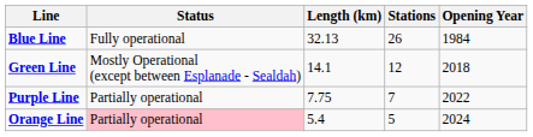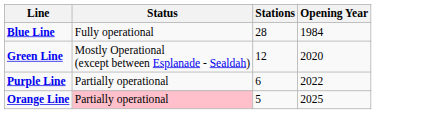- column: Length (km) | 32.13 | 14.1 | 7.75 | 5.4
Blue Line | Stations: 26 -> 28
Green Line | Opening Year: 2018 -> 2020
Purple Line | Stations: 7 -> 6
Orange Line | Opening Year: 2024 -> 2025
